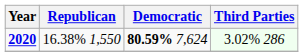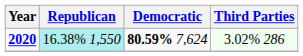2020 | Republican: no background -> paleturquoise background
